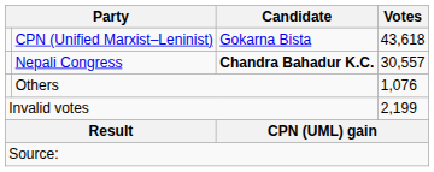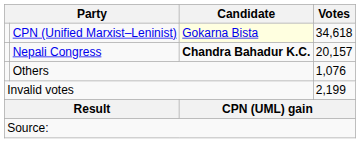CPN (Unified Marxist–Leninist) | Candidate: no background -> lightyellow background
CPN (Unified Marxist–Leninist) | Votes: 43,618 -> 34,618
Nepali Congress | Votes: 30,557 -> 20,157
